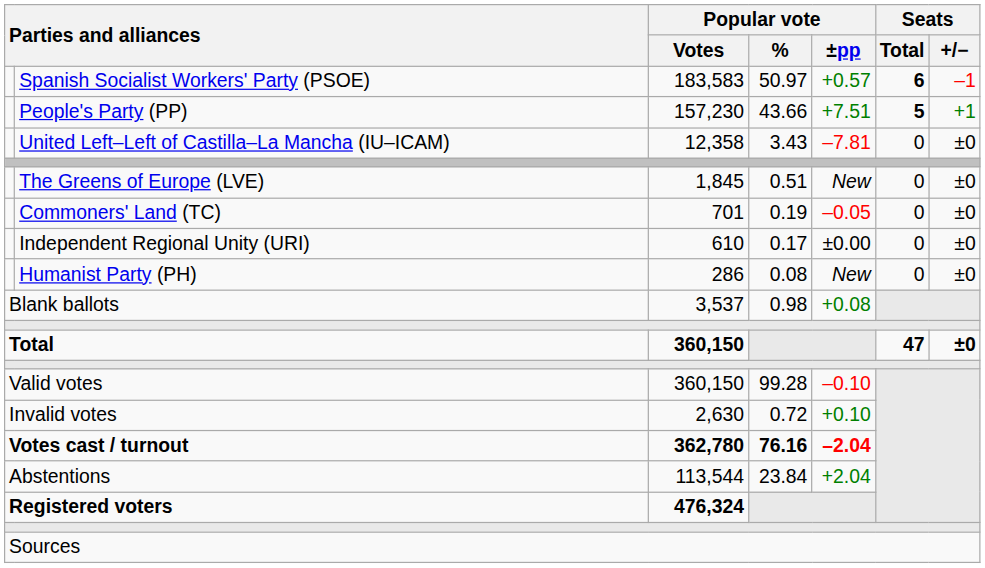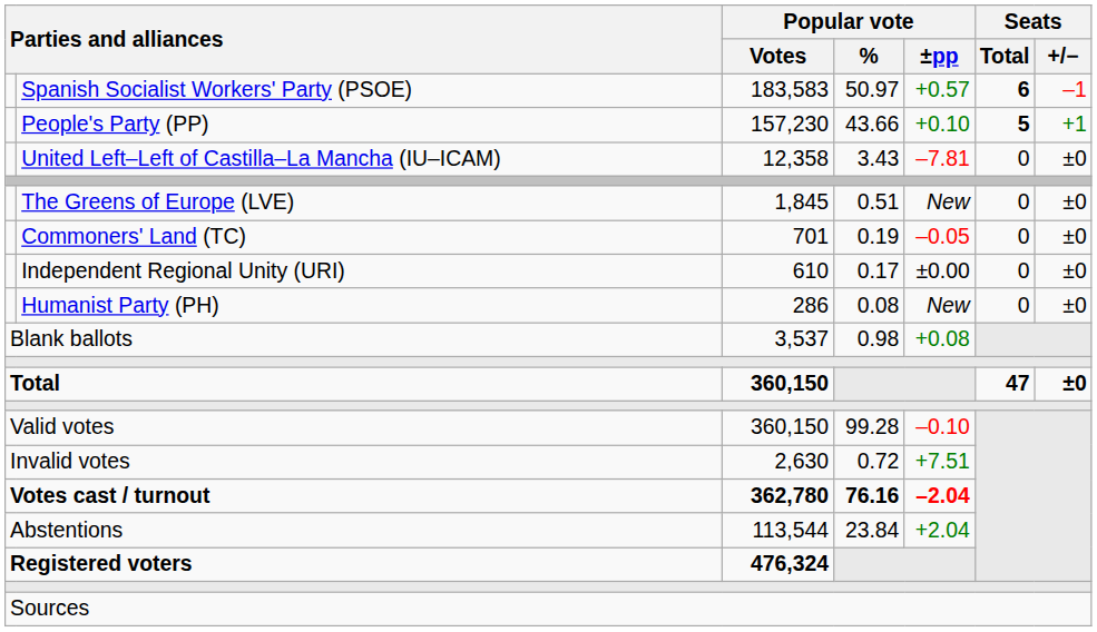People's Party (PP) | Popular vote / ±pp: +7.51 -> +0.10
Invalid votes | Popular vote / ±pp: +0.10 -> +7.51
